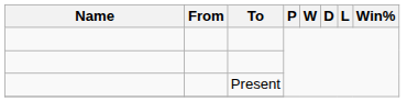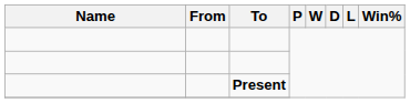Present | To: normal -> bold
